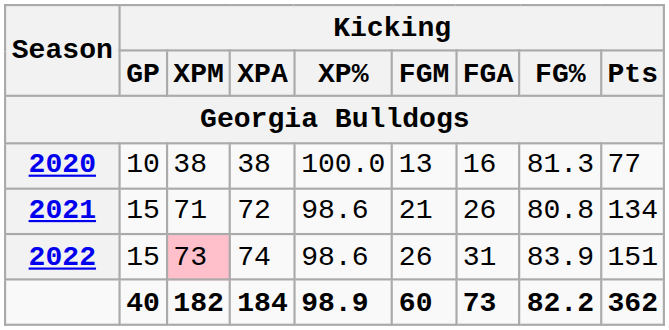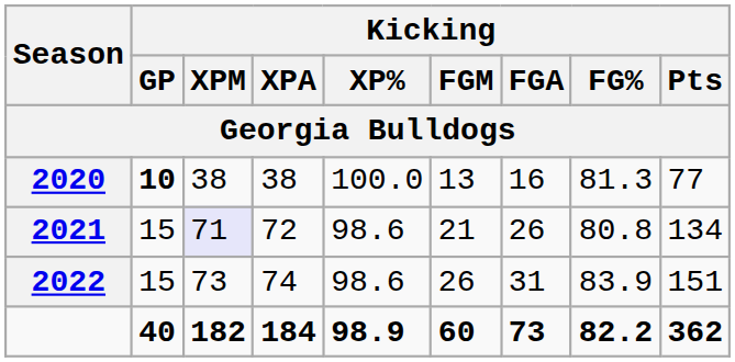2020 | Kicking / GP: normal -> bold
2021 | Kicking / XPM: no background -> lavender background
2022 | Kicking / XPM: pink background -> no background
